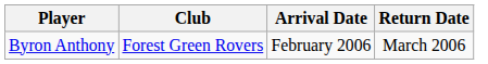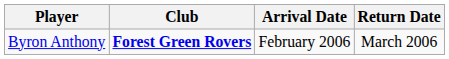Byron Anthony | Club: normal -> bold
